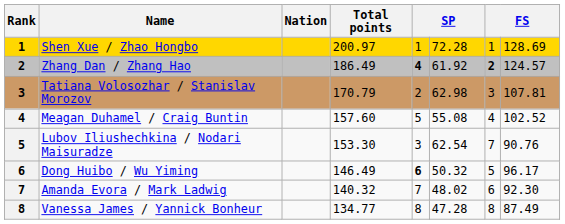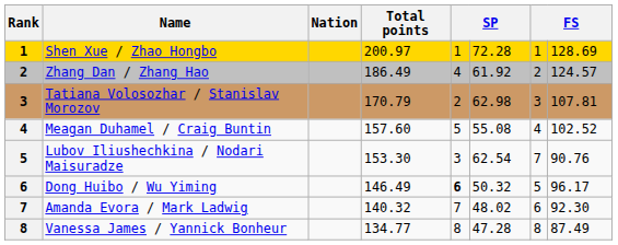Zhang Dan / Zhang Hao | column 5: bold -> normal
Zhang Dan / Zhang Hao | column 7: bold -> normal
